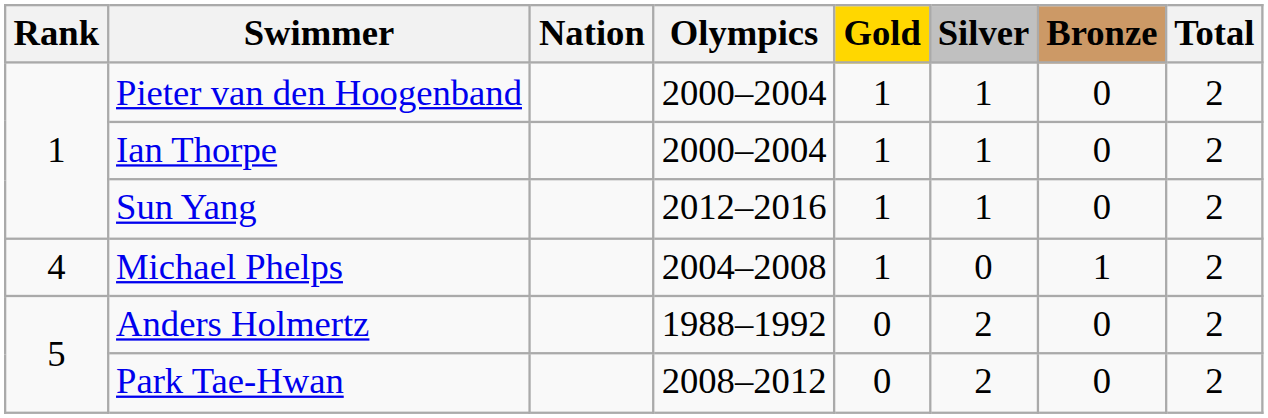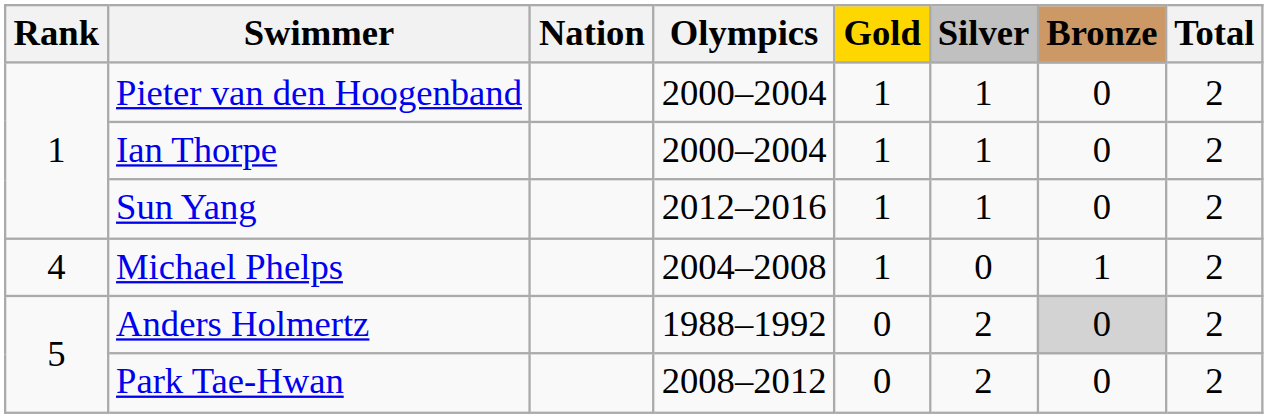Anders Holmertz | Bronze: no background -> lightgrey background
